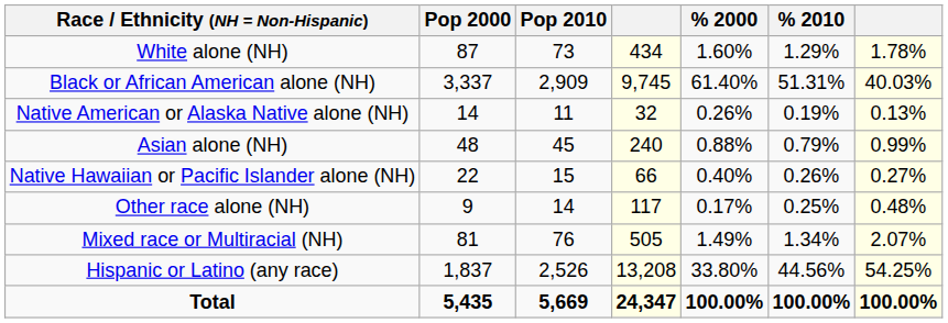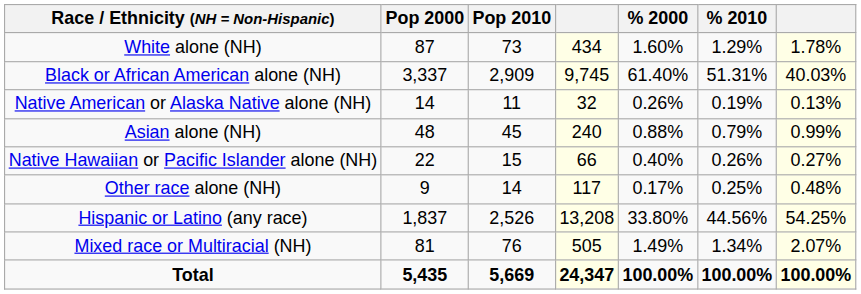rows swapped: Mixed race or Multiracial (NH) <-> Hispanic or Latino (any race)
